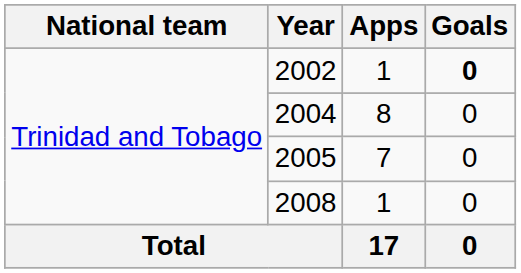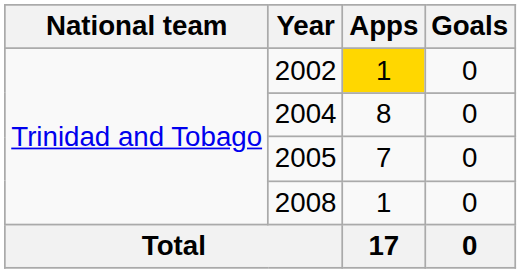2002 | Apps: no background -> gold background
2002 | Goals: bold -> normal
